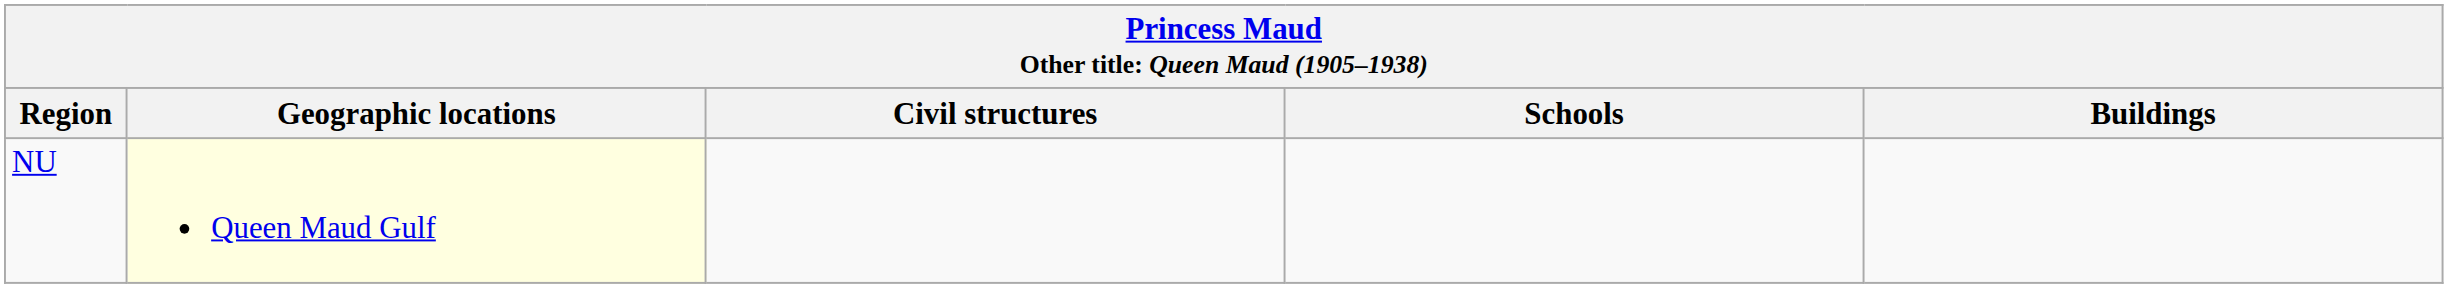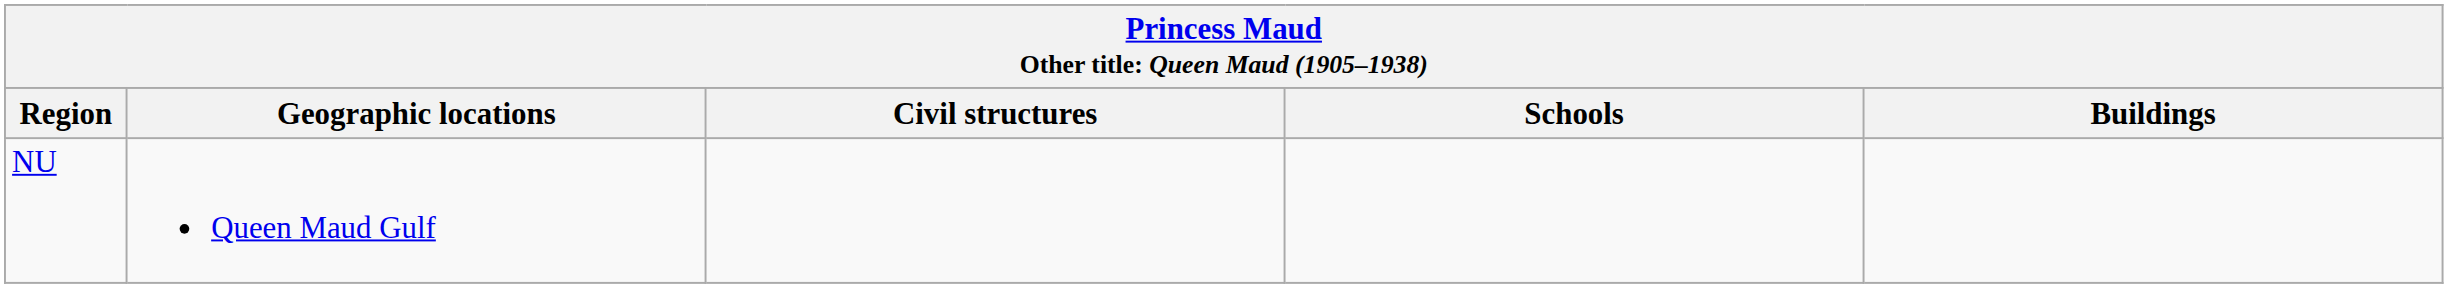NU | Geographic locations: lightyellow background -> no background
